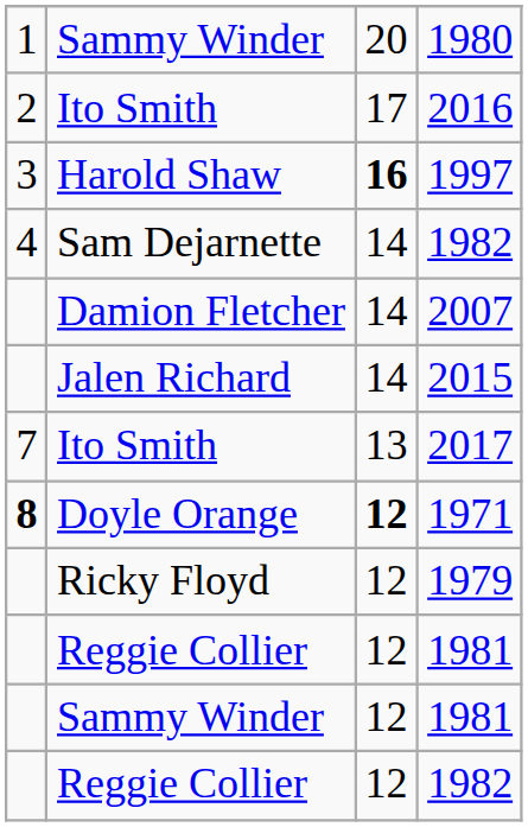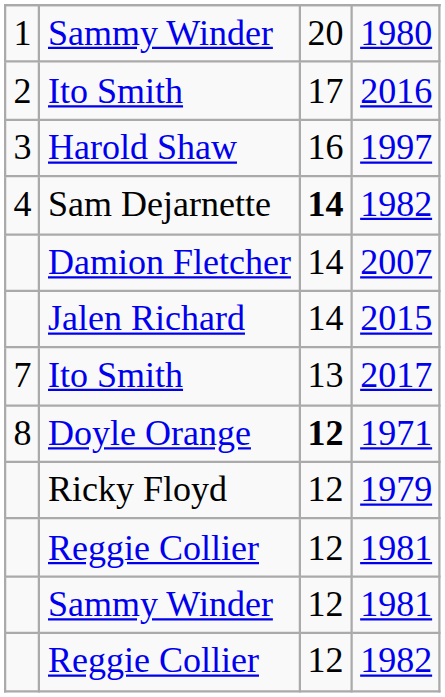1997 | column 3: bold -> normal
Sam Dejarnette / 1982 | column 3: normal -> bold
1971 | column 1: bold -> normal
